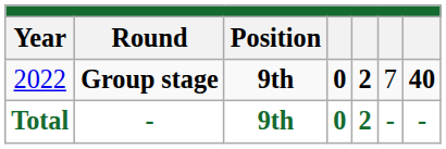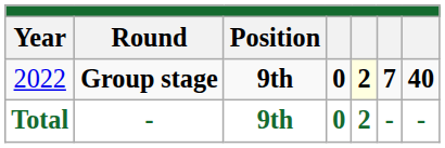2022 | column 5: no background -> lightyellow background
2022 | column 6: normal -> bold
